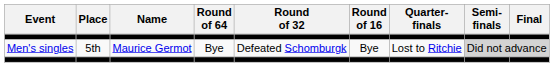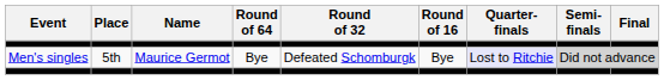Men's singles | Quarter- finals: no background -> lavender background
